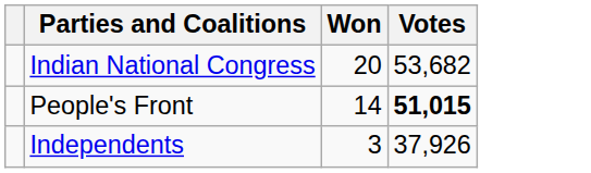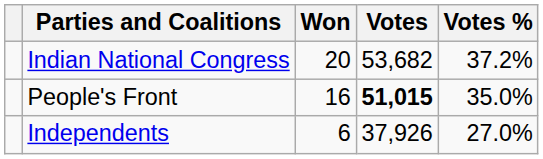+ column: Votes % | 37.2% | 35.0% | 27.0%
People's Front | Won: 14 -> 16
Independents | Won: 3 -> 6
